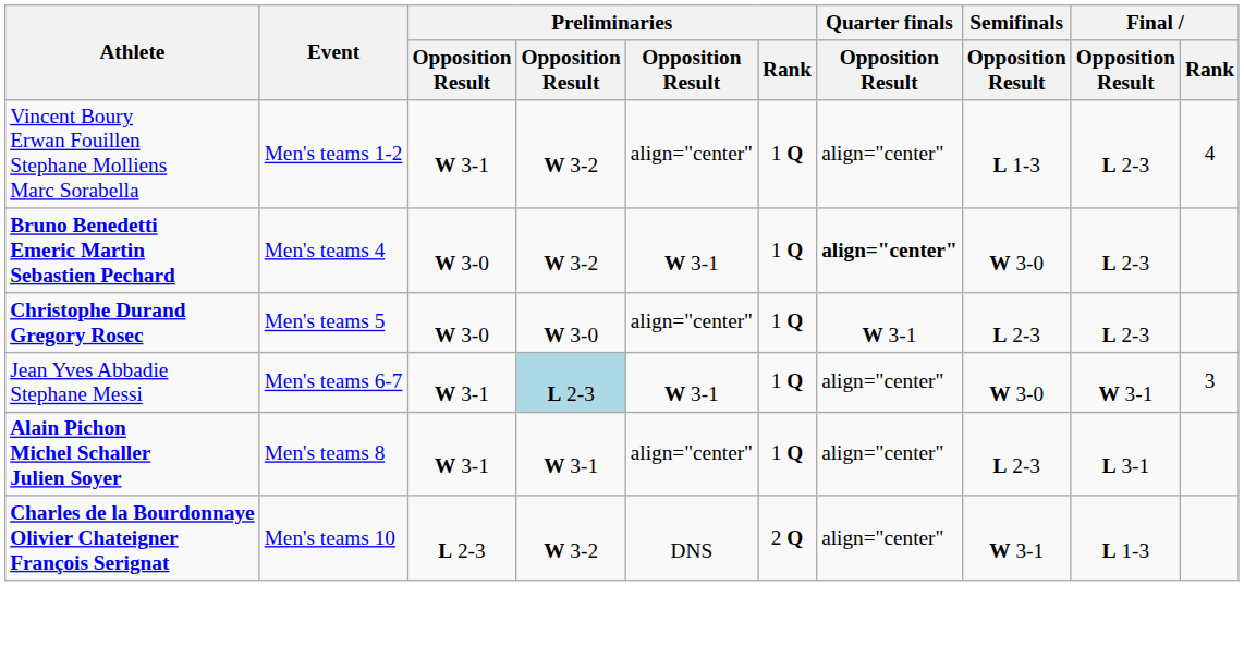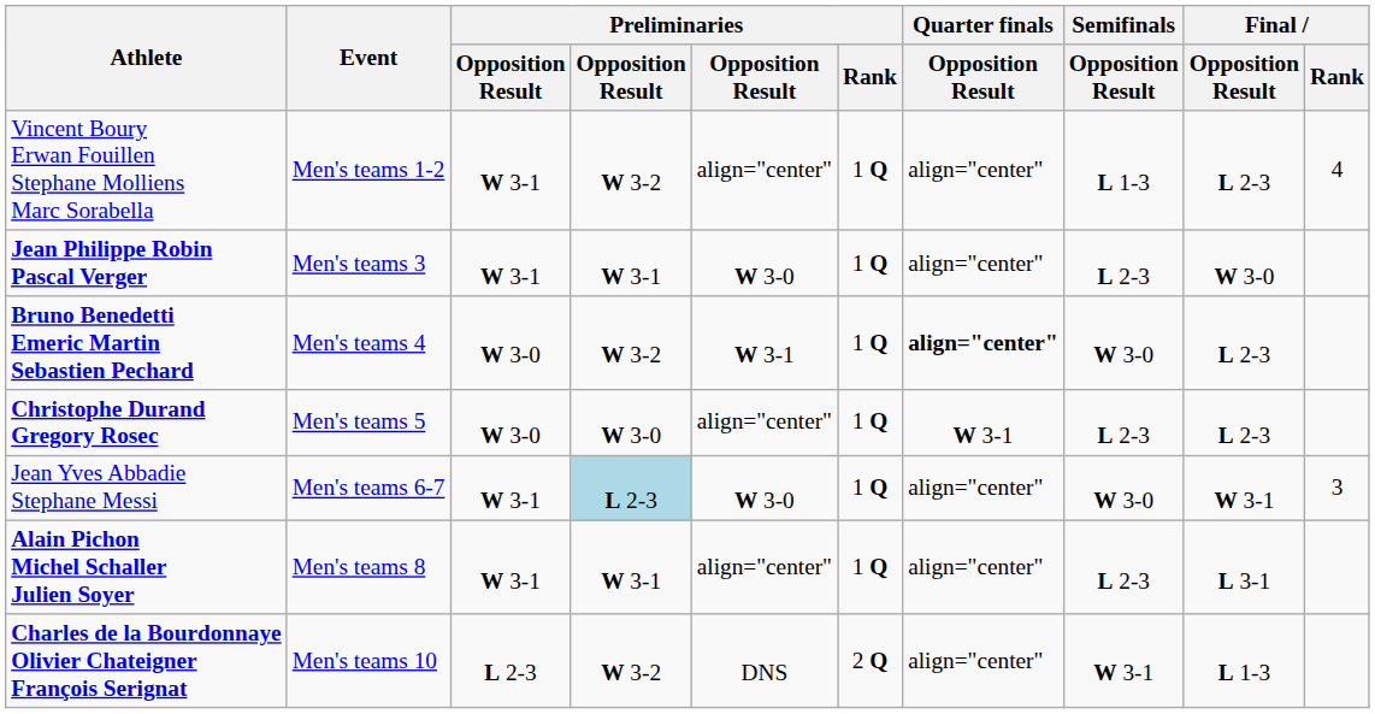+ row: Jean Philippe Robin Pascal Verger | Men's teams 3 | W 3-1 | W 3-1 | W 3-0 | 1 Q | align="center" | L 2-3 | W 3-0
Jean Yves Abbadie Stephane Messi | column 5: W 3-1 -> W 3-0
